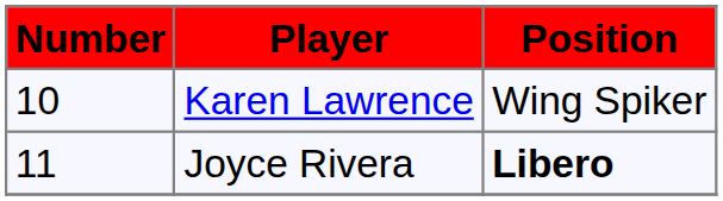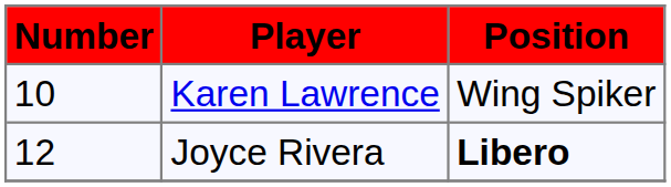Joyce Rivera | Number: 11 -> 12
